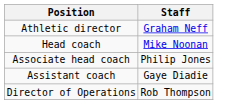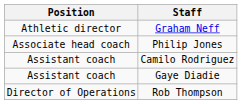- row: Head coach | Mike Noonan
+ row: Assistant coach | Camilo Rodriguez
